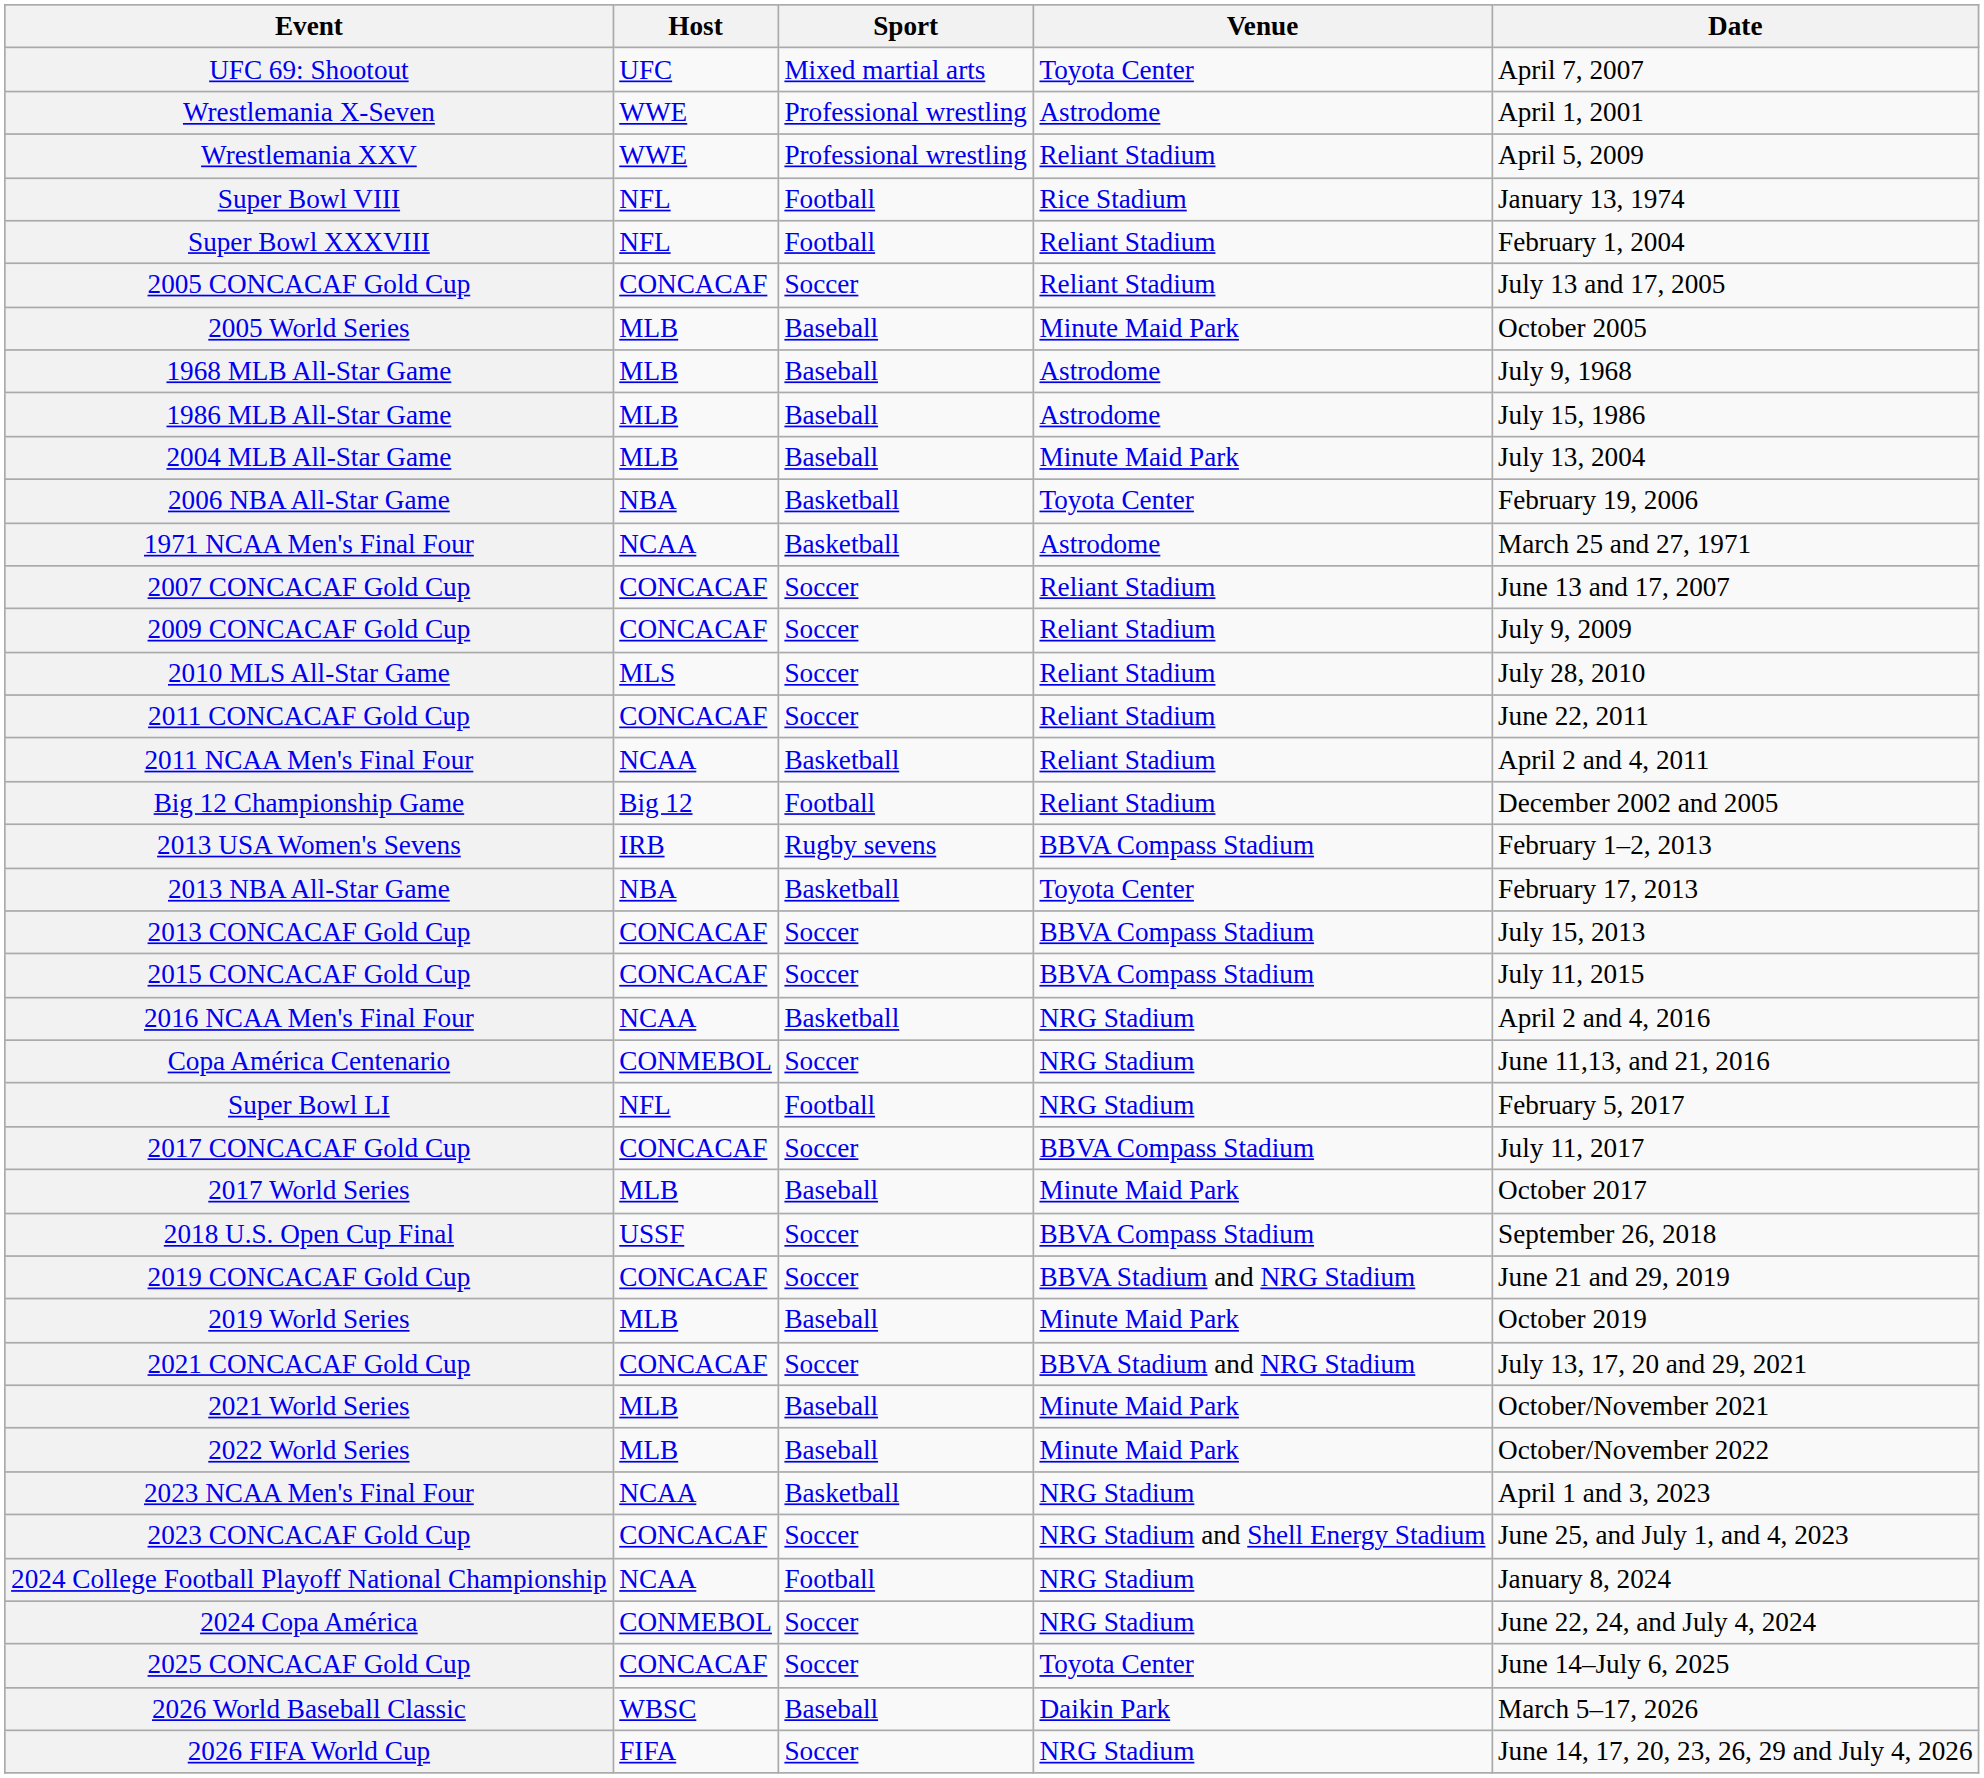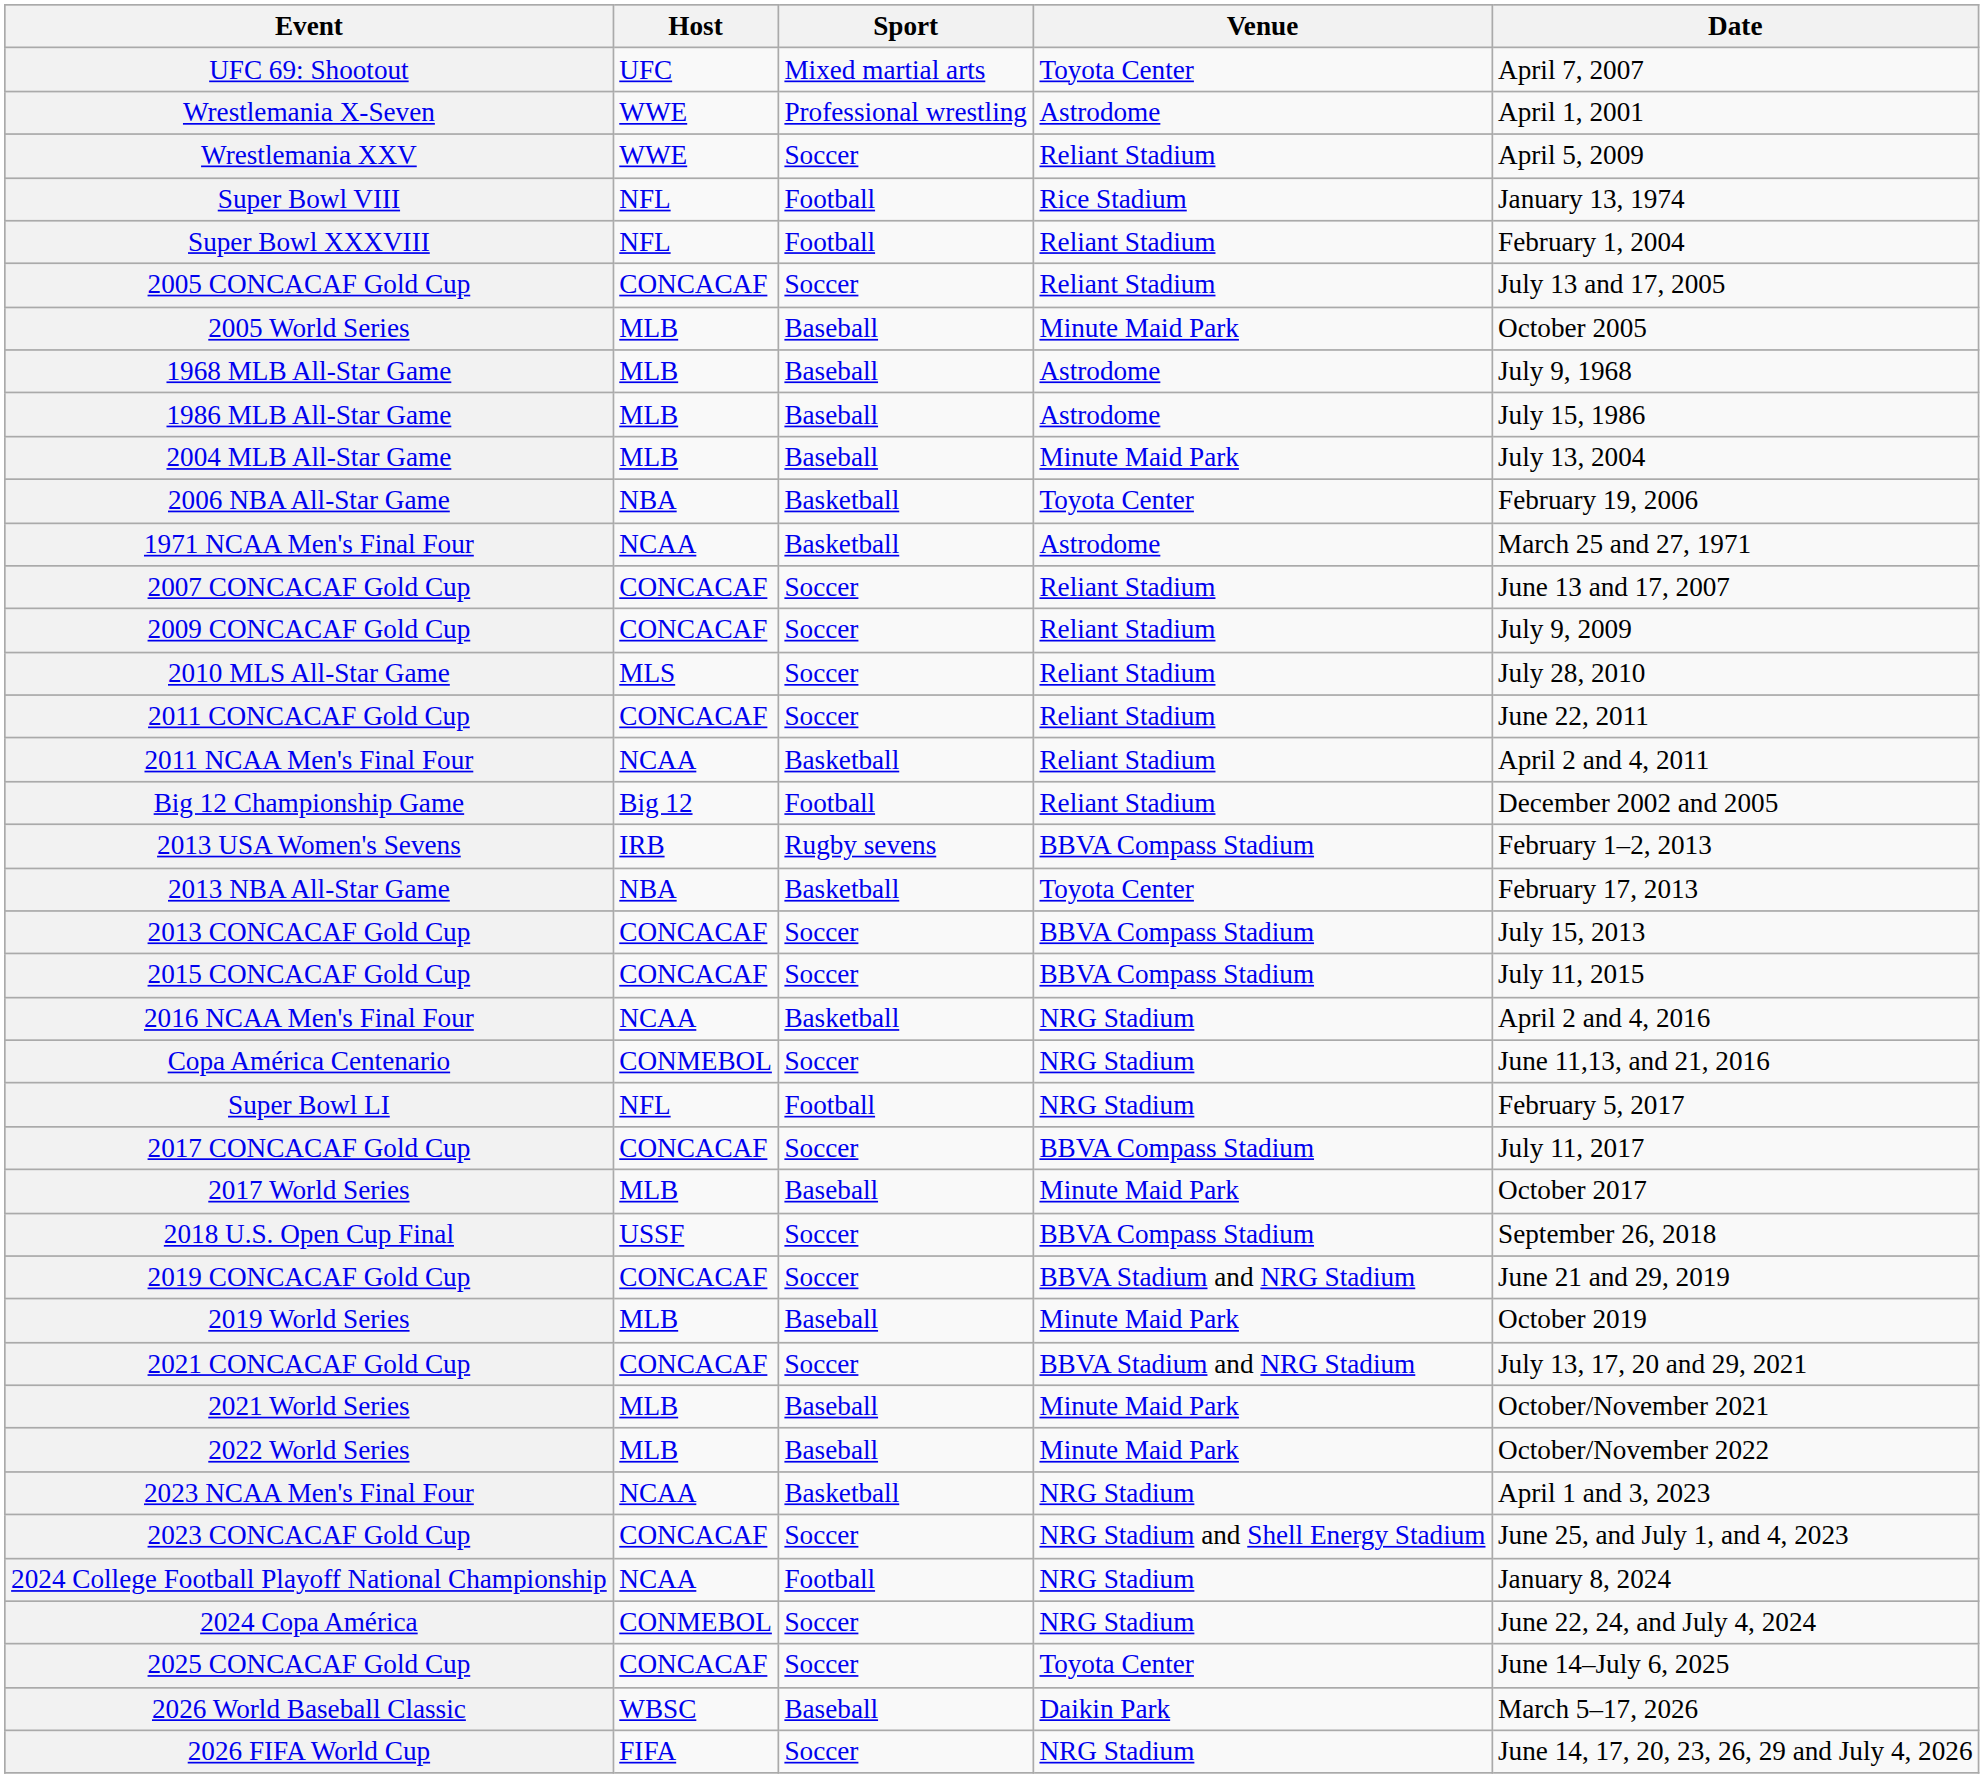Wrestlemania XXV | Sport: Professional wrestling -> Soccer
